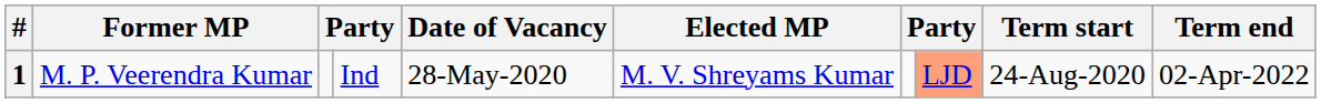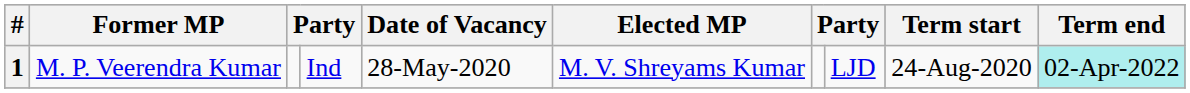1 | column 8: lightsalmon background -> no background
1 | Term end: no background -> paleturquoise background
